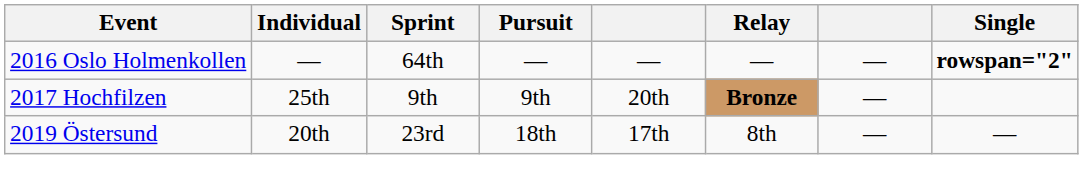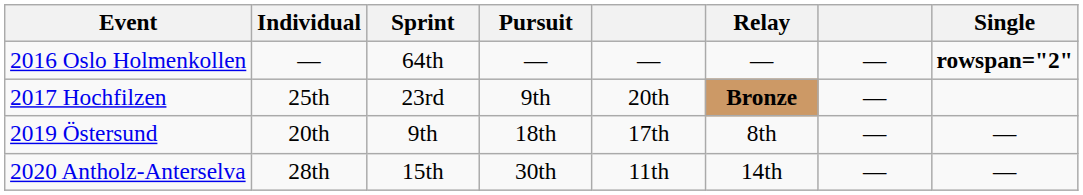2017 Hochfilzen | Sprint: 9th -> 23rd
2019 Östersund | Sprint: 23rd -> 9th
+ row: 2020 Antholz-Anterselva | 28th | 15th | 30th | 11th | 14th | — | —
